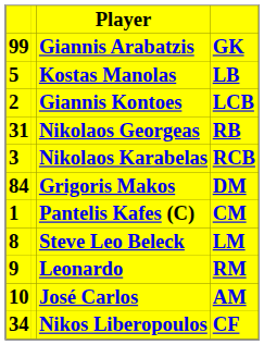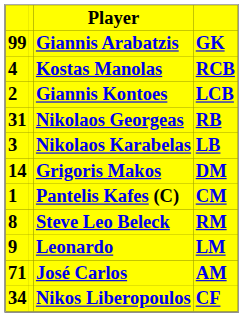Kostas Manolas | column 1: 5 -> 4
Kostas Manolas | column 3: LB -> RCB
Nikolaos Karabelas | column 3: RCB -> LB
Grigoris Makos | column 1: 84 -> 14
Steve Leo Beleck | column 3: LM -> RM
Leonardo | column 3: RM -> LM
José Carlos | column 1: 10 -> 71
